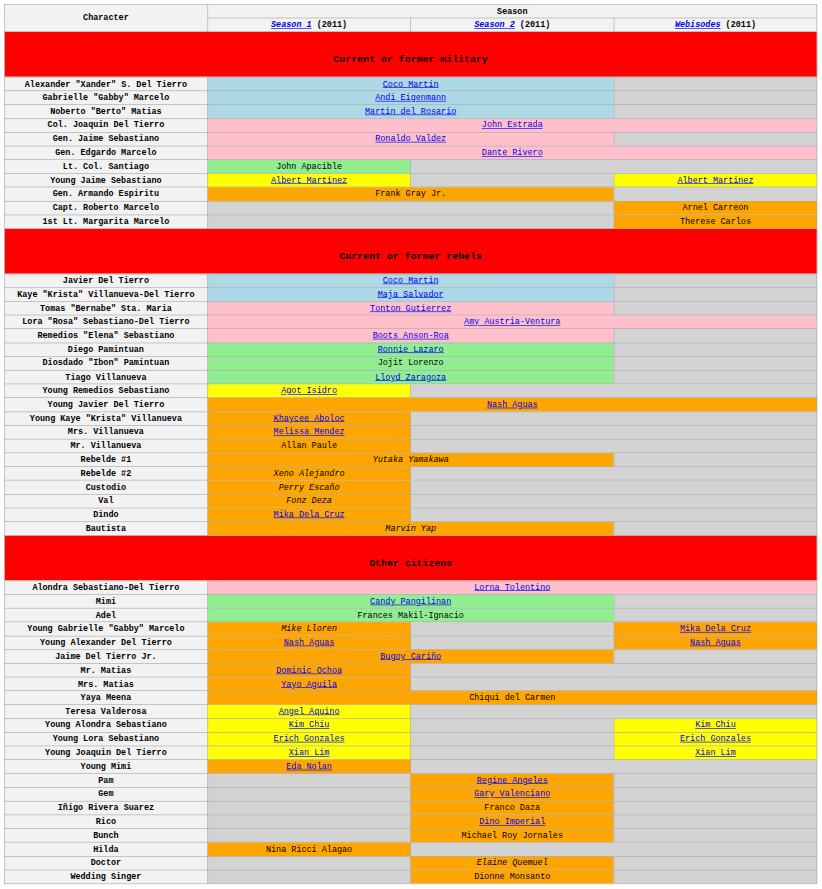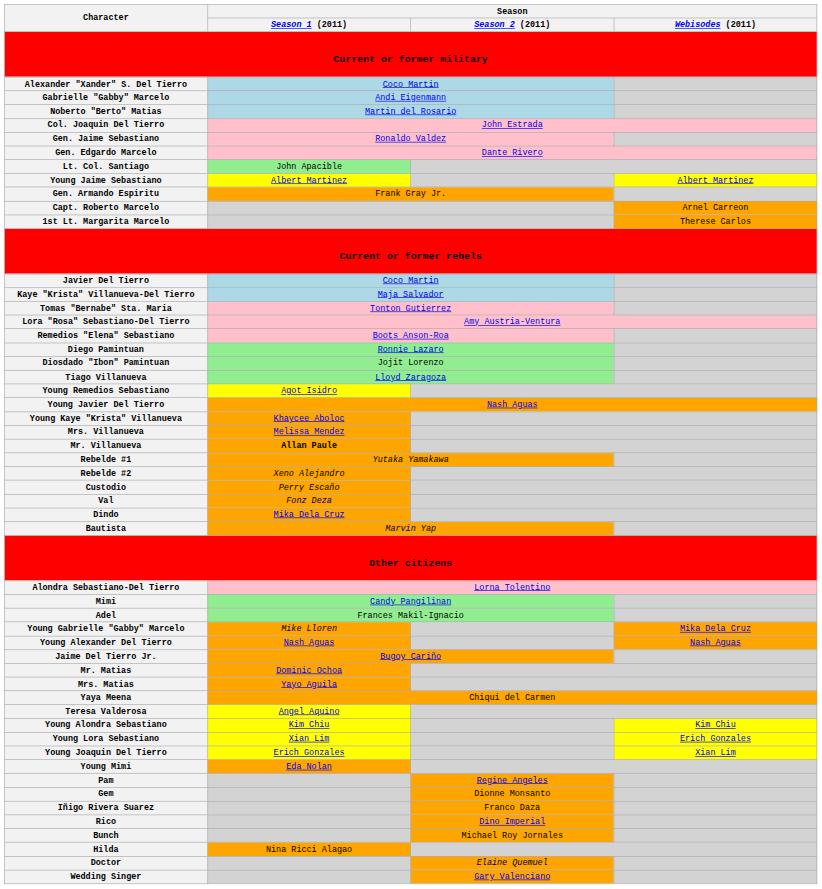Mr. Villanueva | Season / Season 1 (2011) / Current or former military: normal -> bold
Young Lora Sebastiano | Season / Season 1 (2011) / Current or former military: Erich Gonzales -> Xian Lim
Young Joaquin Del Tierro | Season / Season 1 (2011) / Current or former military: Xian Lim -> Erich Gonzales
Gem | Season / Season 2 (2011) / Current or former military: Gary Valenciano -> Dionne Monsanto
Wedding Singer | Season / Season 2 (2011) / Current or former military: Dionne Monsanto -> Gary Valenciano
